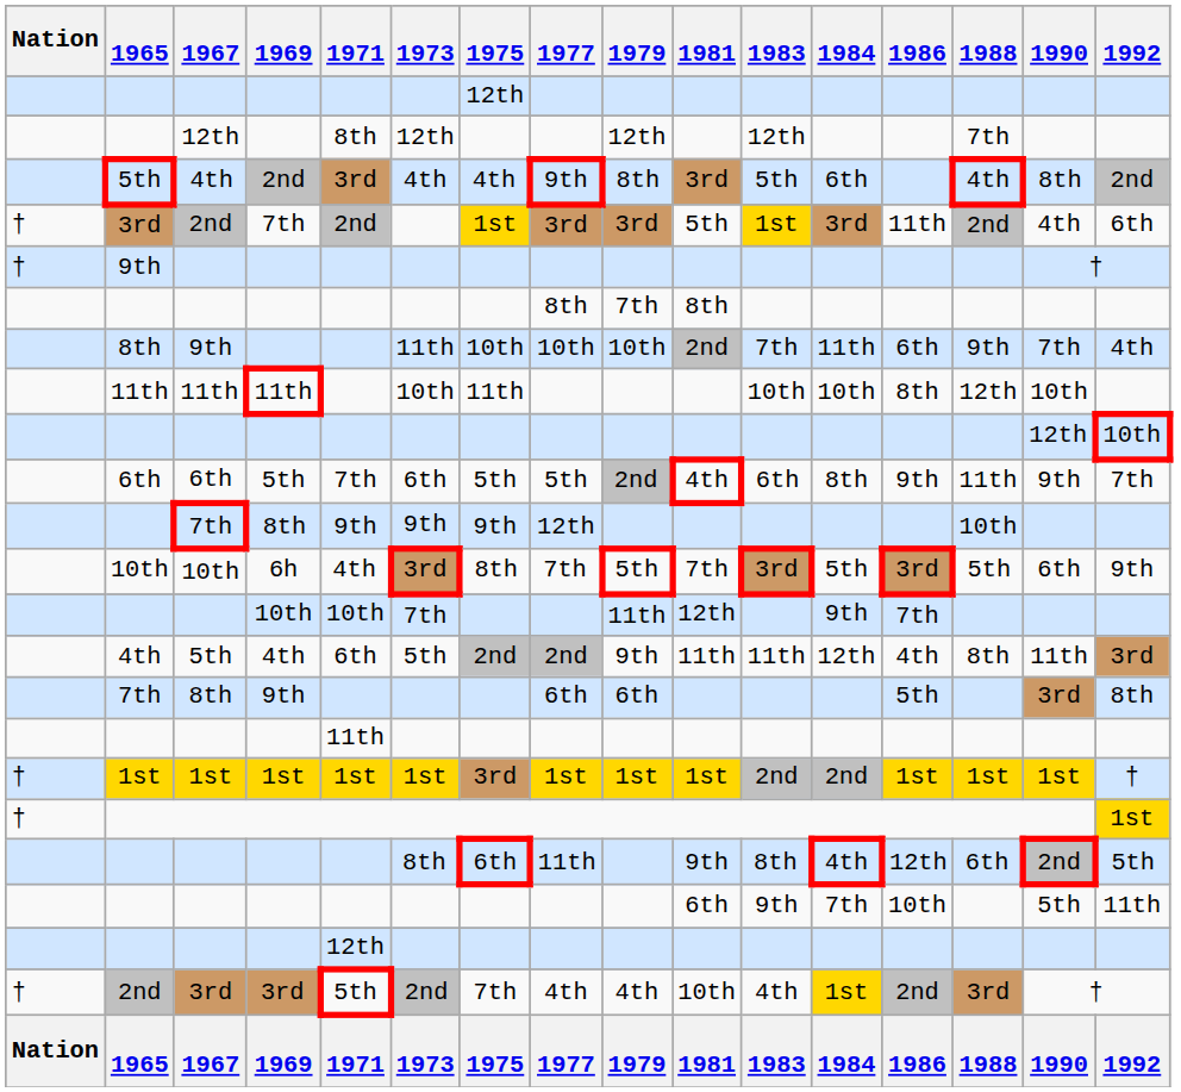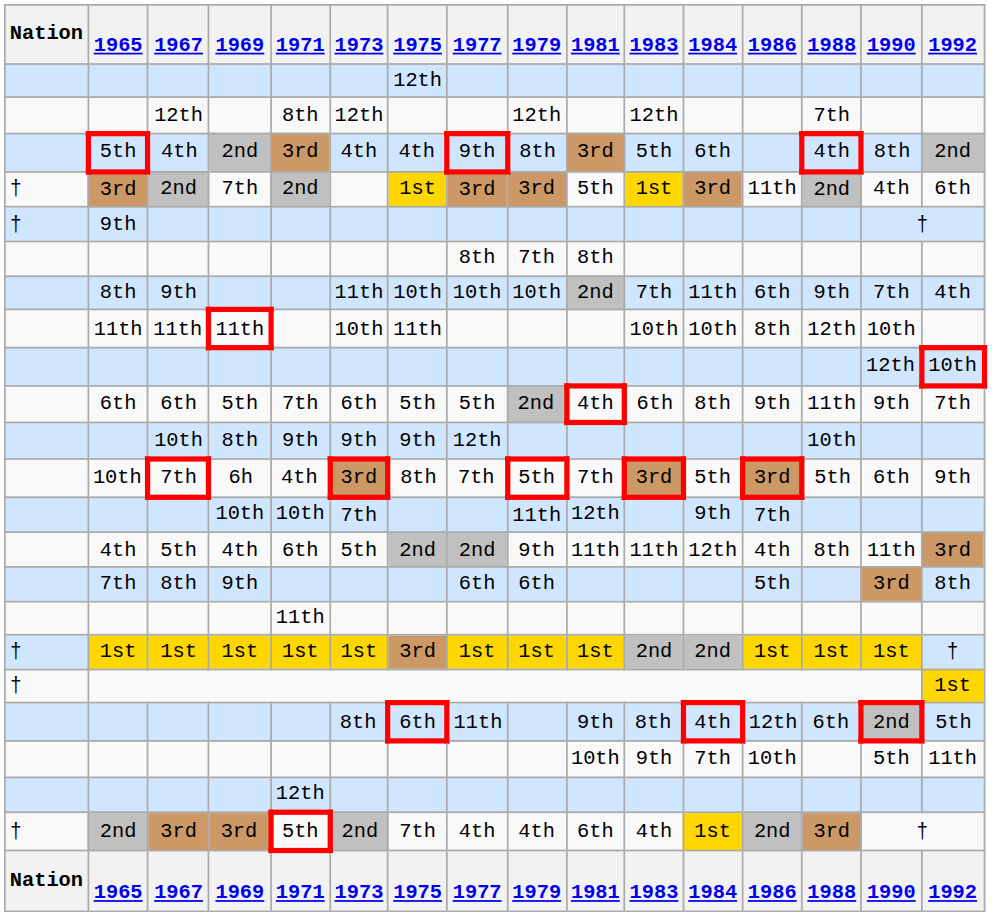row 12 | 1967: 7th -> 10th
row 13 | 1967: 10th -> 7th
row 21 | 1981: 6th -> 10th
row 23 | 1981: 10th -> 6th
